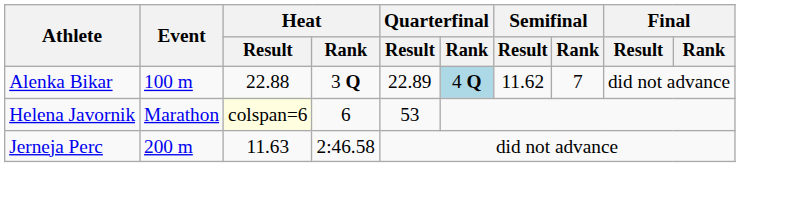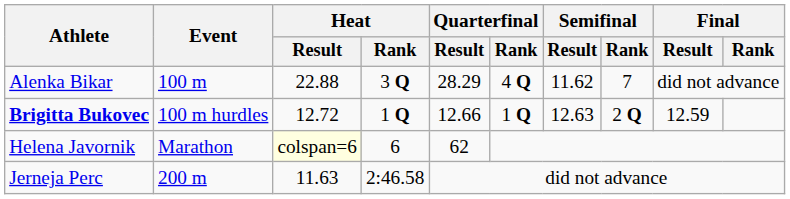Alenka Bikar | Quarterfinal / Result: 22.89 -> 28.29
Alenka Bikar | Quarterfinal / Rank: lightblue background -> no background
+ row: Brigitta Bukovec | 100 m hurdles | 12.72 | 1 Q | 12.66 | 1 Q | 12.63 | 2 Q | 12.59
Helena Javornik | Quarterfinal / Result: 53 -> 62
